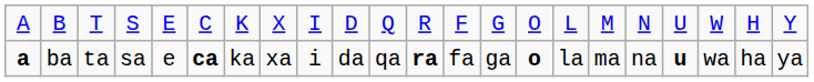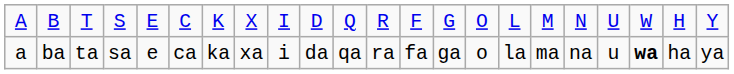ba | column 1: bold -> normal
ba | column 6: bold -> normal
ba | column 12: bold -> normal
ba | column 15: bold -> normal
ba | column 19: bold -> normal
ba | column 20: normal -> bold
